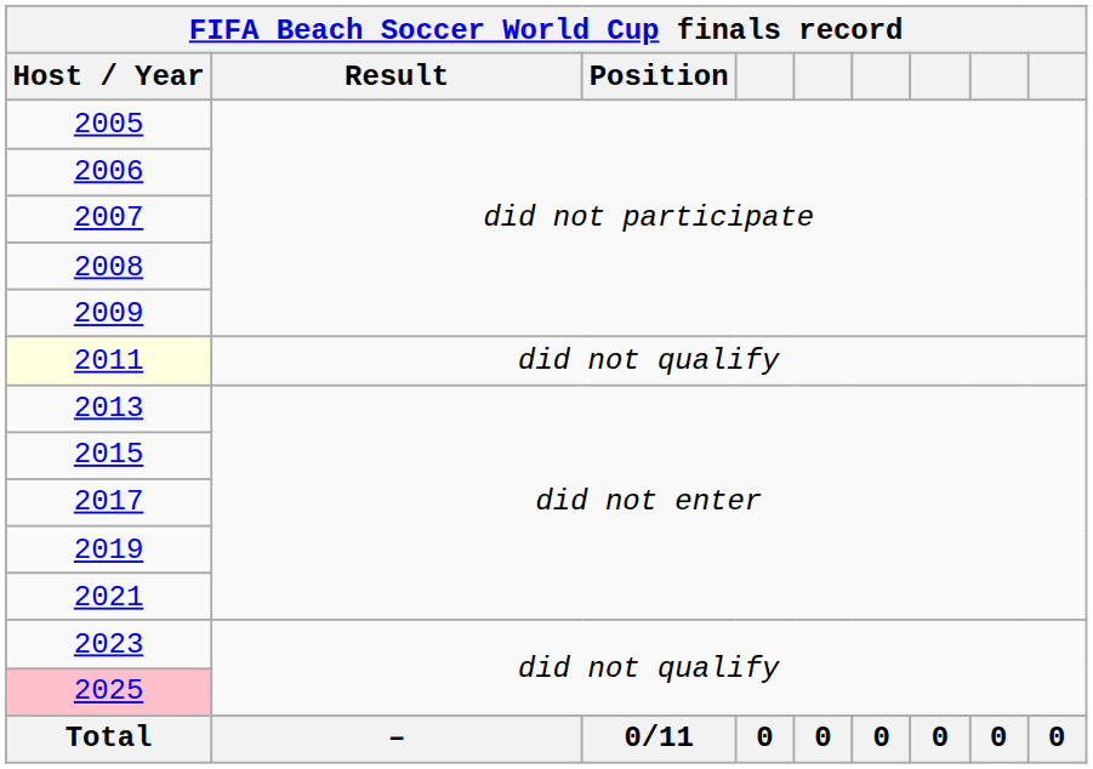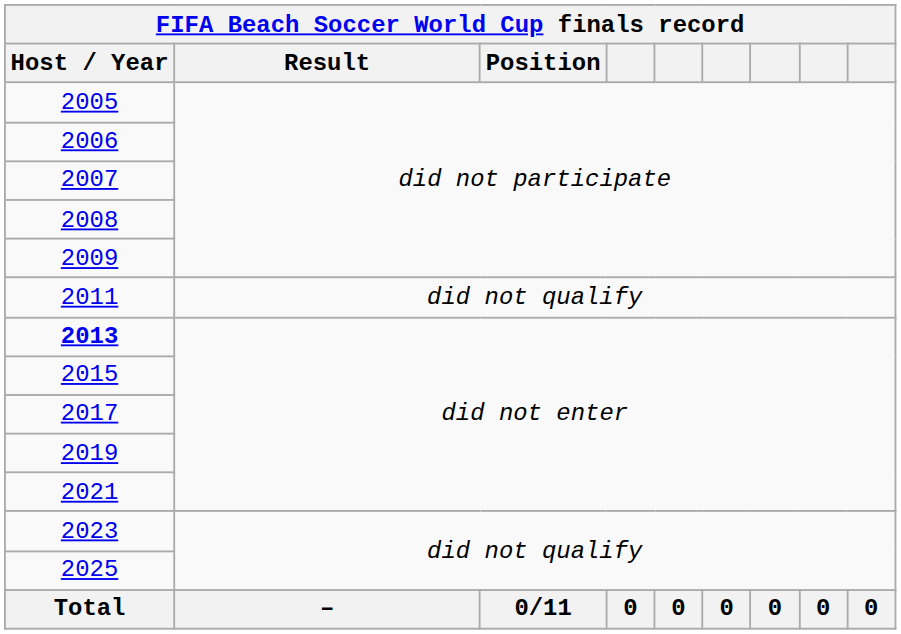2011 | Host / Year: lightyellow background -> no background
2013 | Host / Year: normal -> bold
2025 | Host / Year: pink background -> no background
